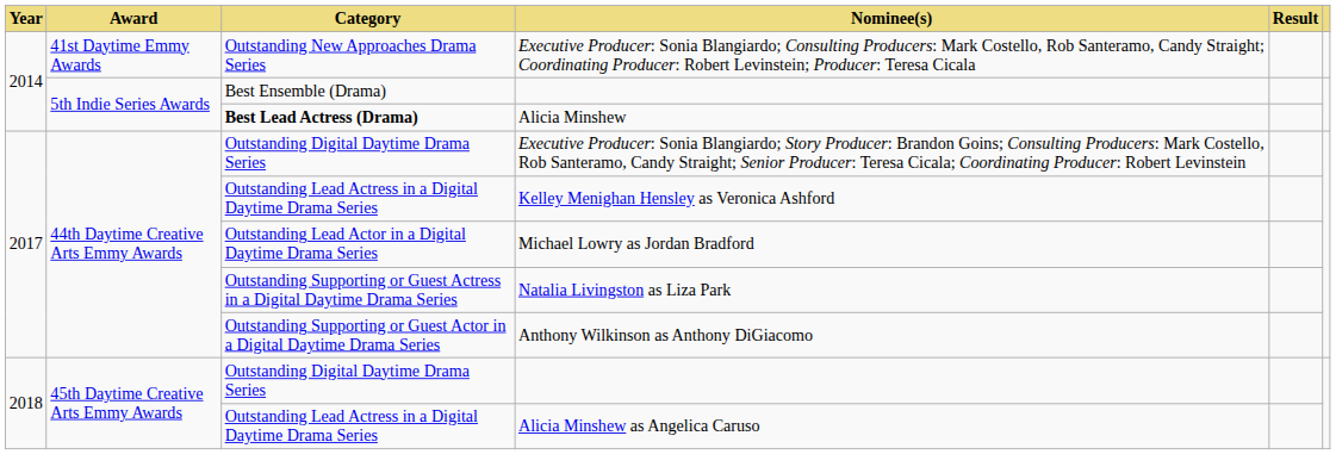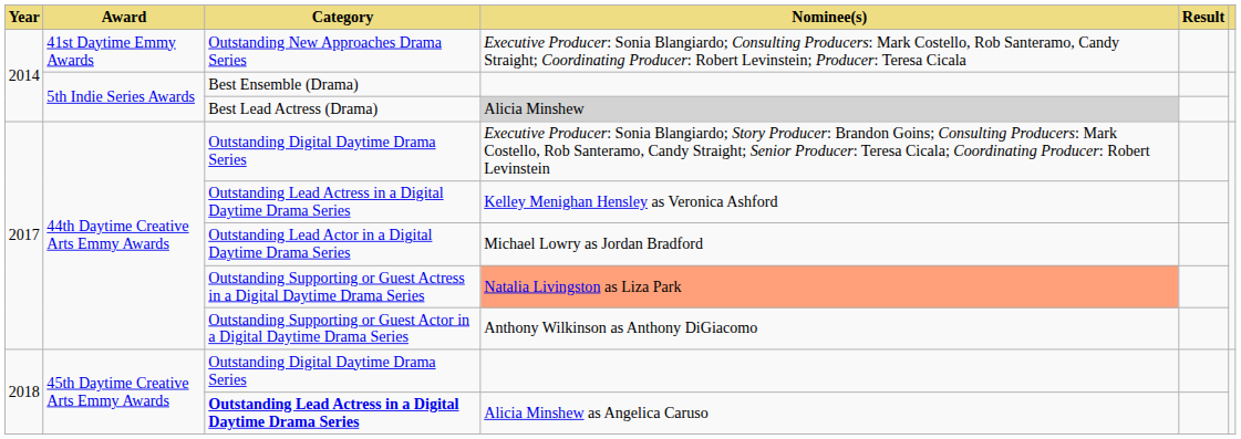Alicia Minshew | Category: bold -> normal
Alicia Minshew | Nominee(s): no background -> lightgrey background
Natalia Livingston as Liza Park | Nominee(s): no background -> lightsalmon background
Alicia Minshew as Angelica Caruso | Category: normal -> bold
